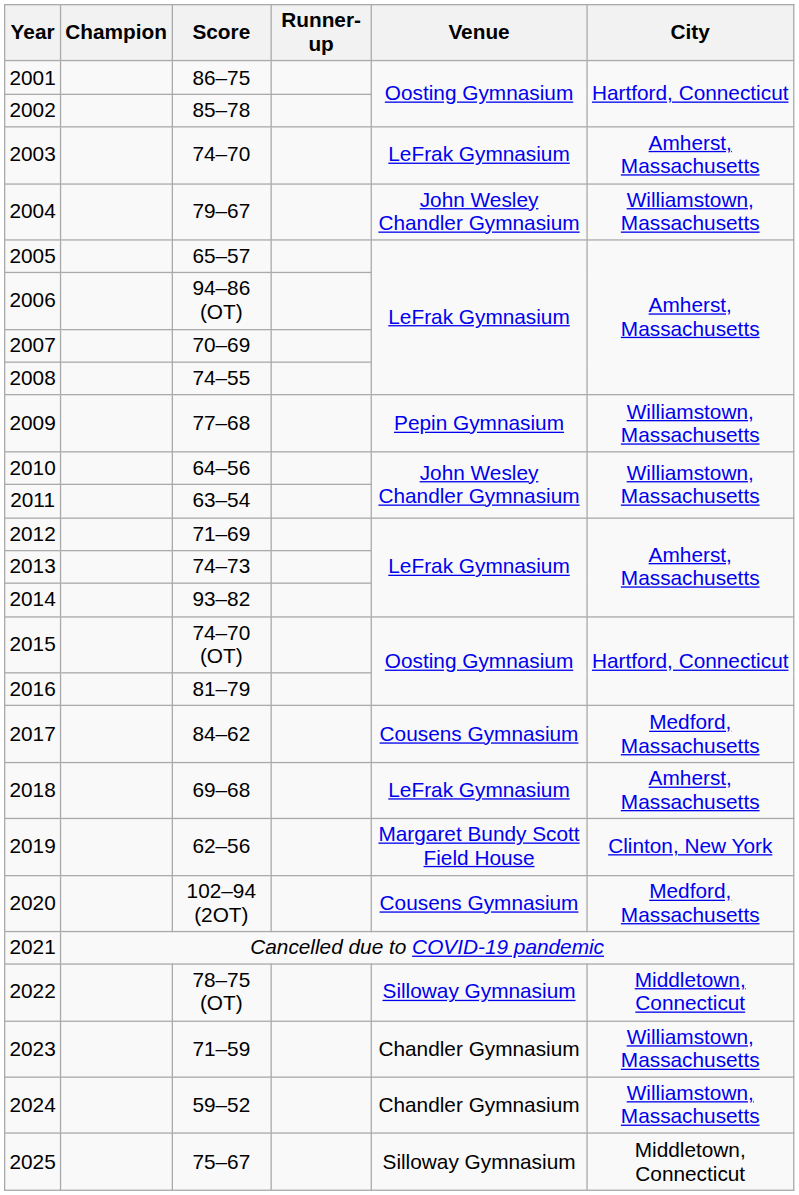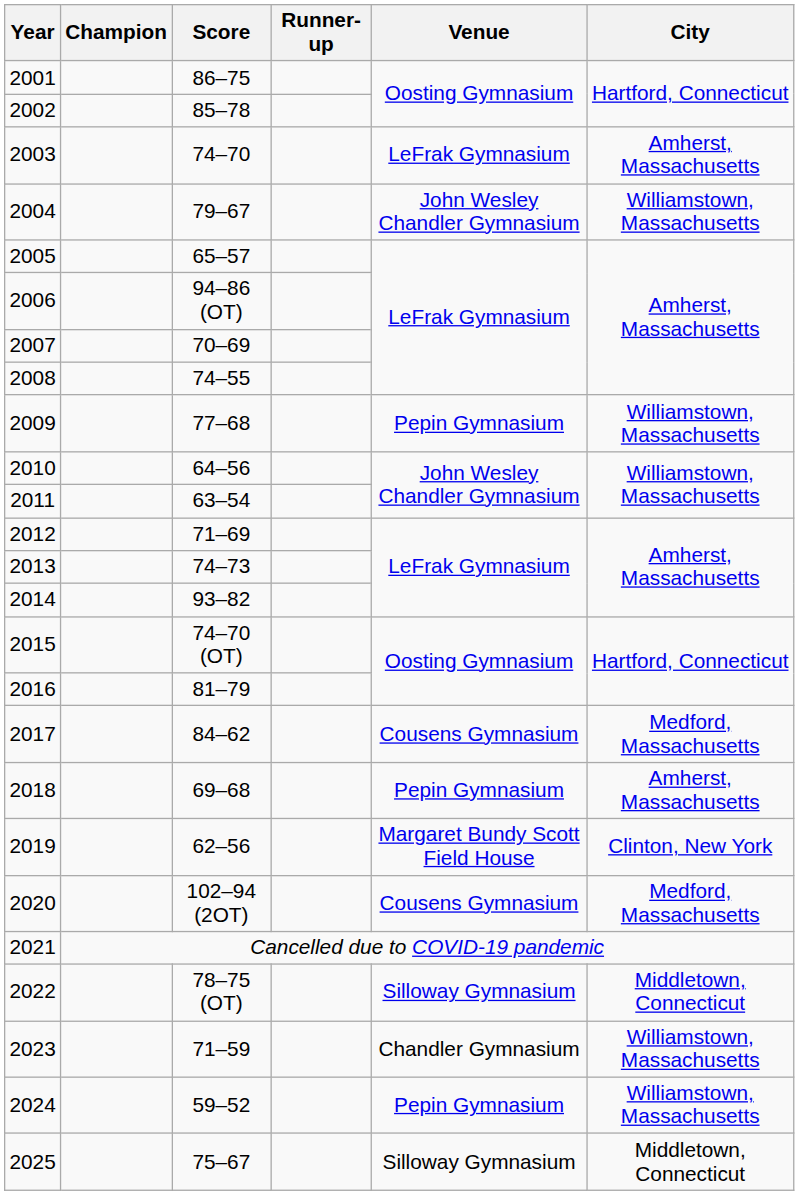2018 | Venue: LeFrak Gymnasium -> Pepin Gymnasium
2024 | Venue: Chandler Gymnasium -> Pepin Gymnasium
